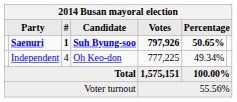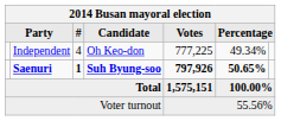rows swapped: Saenuri <-> Independent
